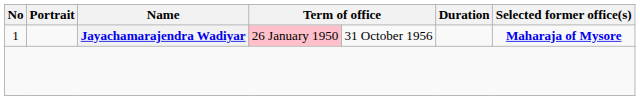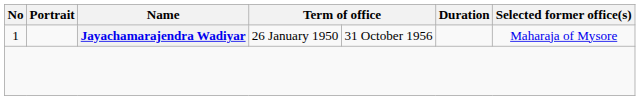Jayachamarajendra Wadiyar | column 4: pink background -> no background
Jayachamarajendra Wadiyar | Selected former office(s): bold -> normal
